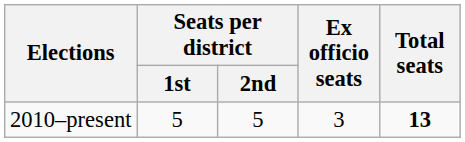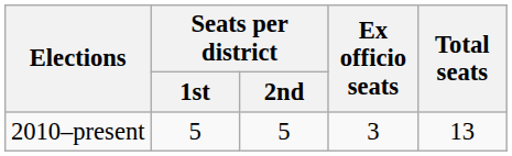2010–present | Total seats: bold -> normal
